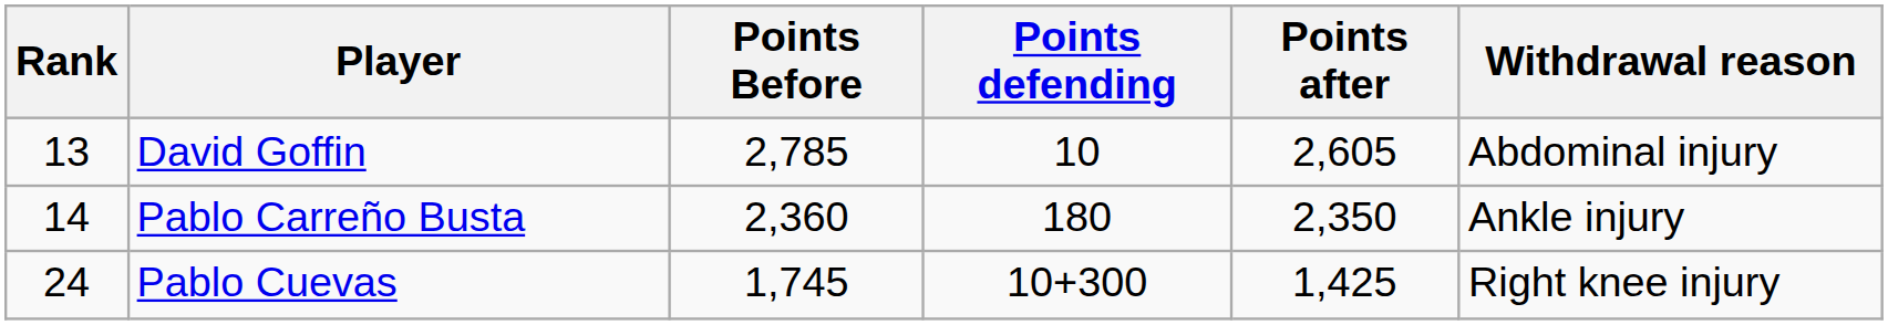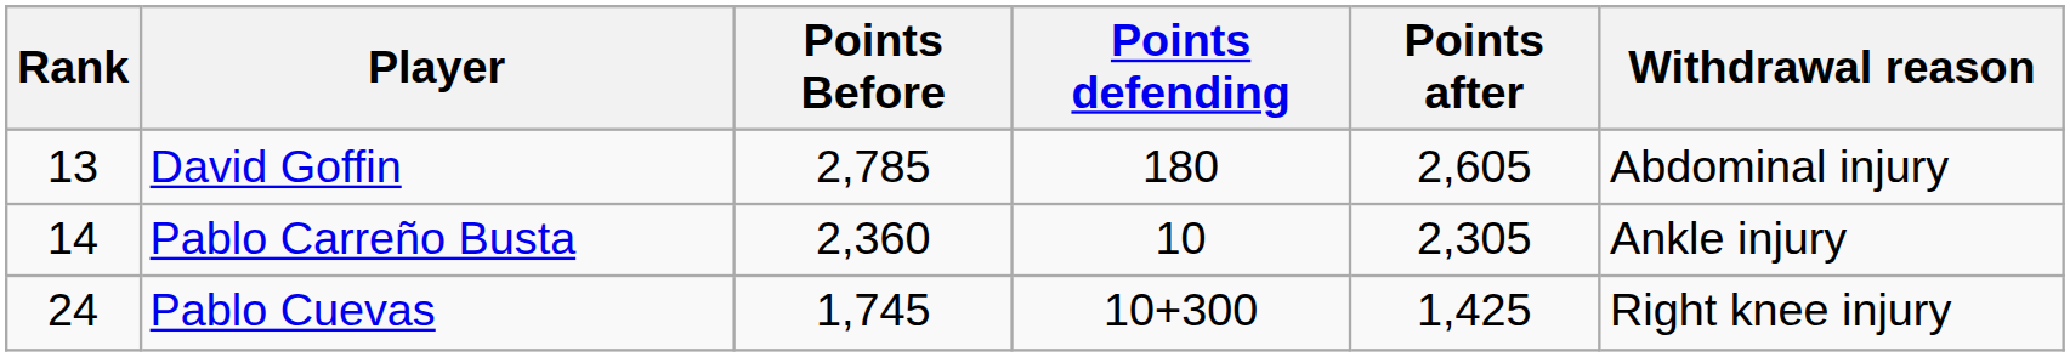David Goffin | Points defending: 10 -> 180
Pablo Carreño Busta | Points defending: 180 -> 10
Pablo Carreño Busta | Points after: 2,350 -> 2,305
